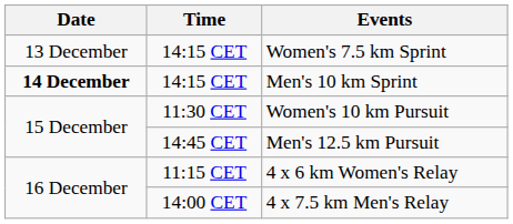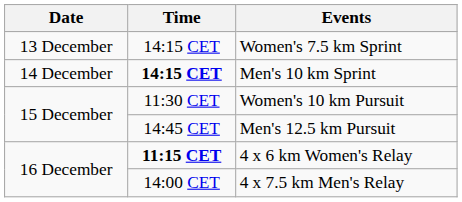Men's 10 km Sprint | Date: bold -> normal
Men's 10 km Sprint | Time: normal -> bold
4 x 6 km Women's Relay | Time: normal -> bold
